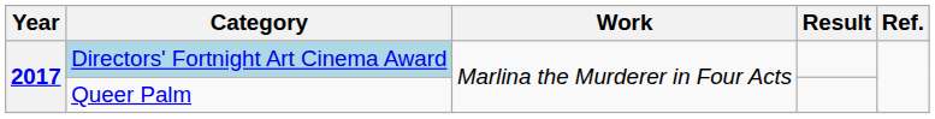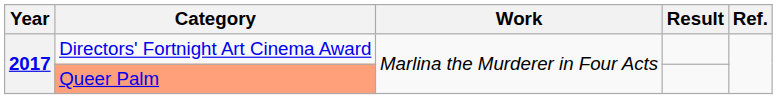Directors' Fortnight Art Cinema Award | Category: lightblue background -> no background
Queer Palm | Category: no background -> lightsalmon background
